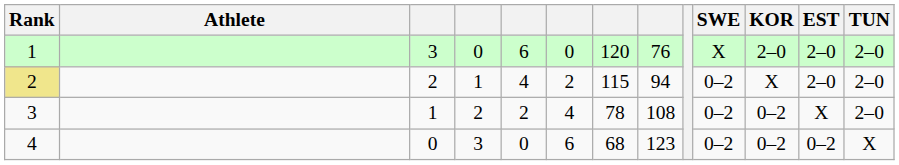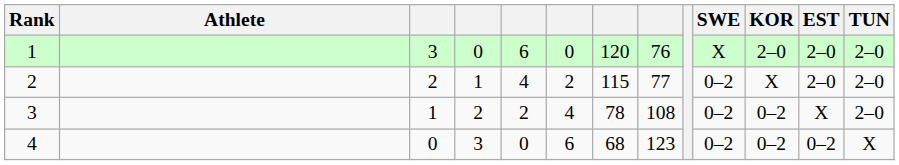row 3 | Rank: khaki background -> no background
row 3 | column 8: 94 -> 77
